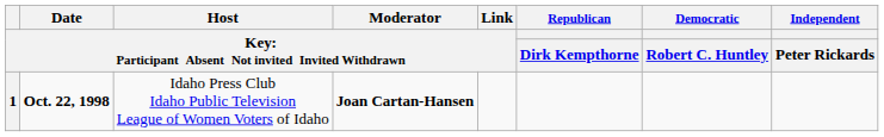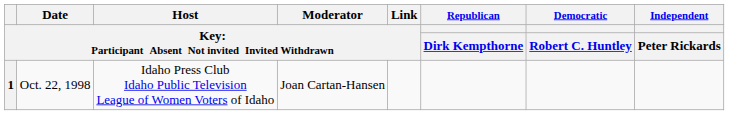1 | column 2: bold -> normal
1 | column 4: bold -> normal
